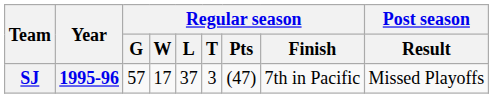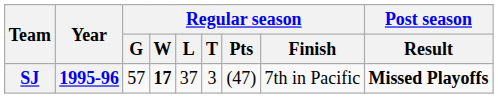SJ | Regular season / W: normal -> bold
SJ | Post season / Result: normal -> bold
